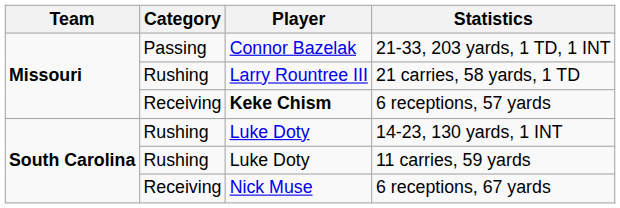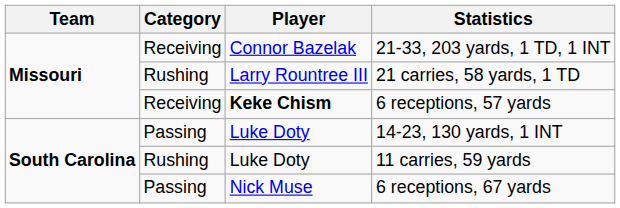21-33, 203 yards, 1 TD, 1 INT | Category: Passing -> Receiving
14-23, 130 yards, 1 INT | Category: Rushing -> Passing
6 receptions, 67 yards | Category: Receiving -> Passing
